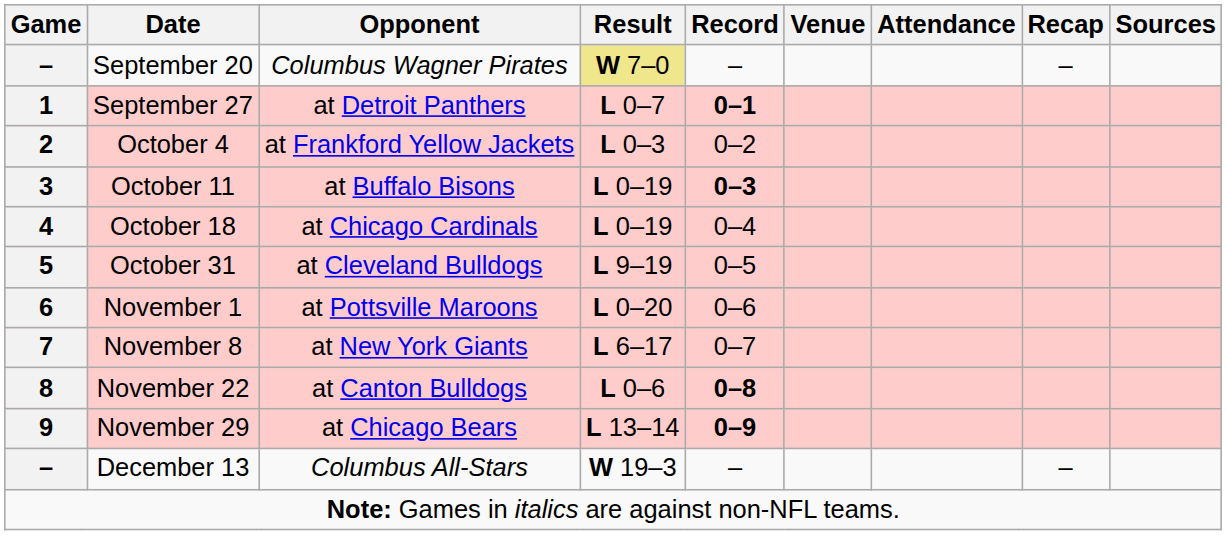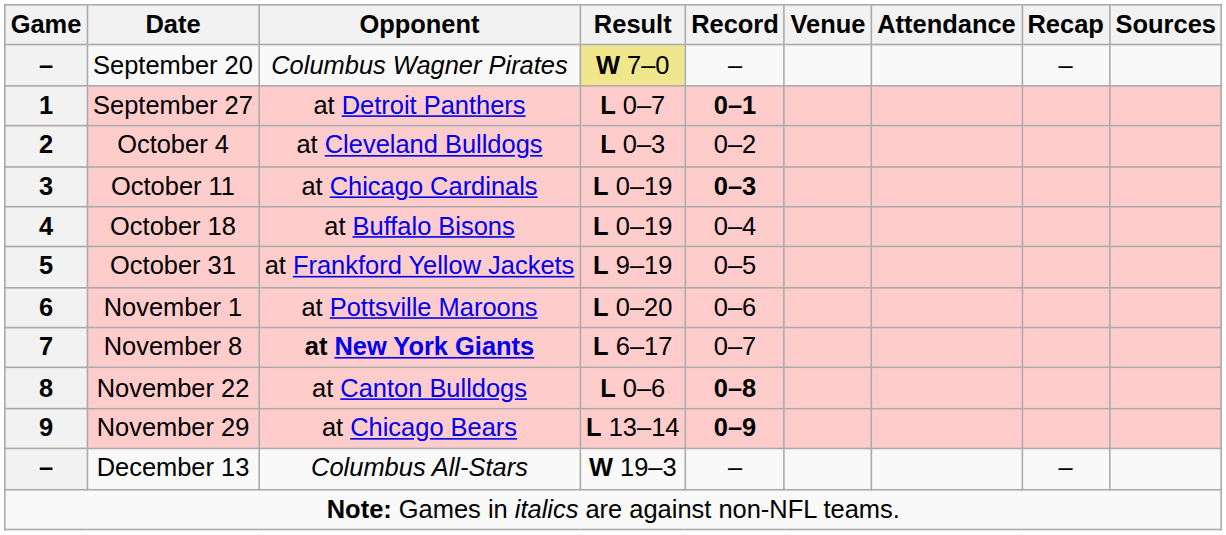2 | Opponent: at Frankford Yellow Jackets -> at Cleveland Bulldogs
3 | Opponent: at Buffalo Bisons -> at Chicago Cardinals
4 | Opponent: at Chicago Cardinals -> at Buffalo Bisons
5 | Opponent: at Cleveland Bulldogs -> at Frankford Yellow Jackets
7 | Opponent: normal -> bold
